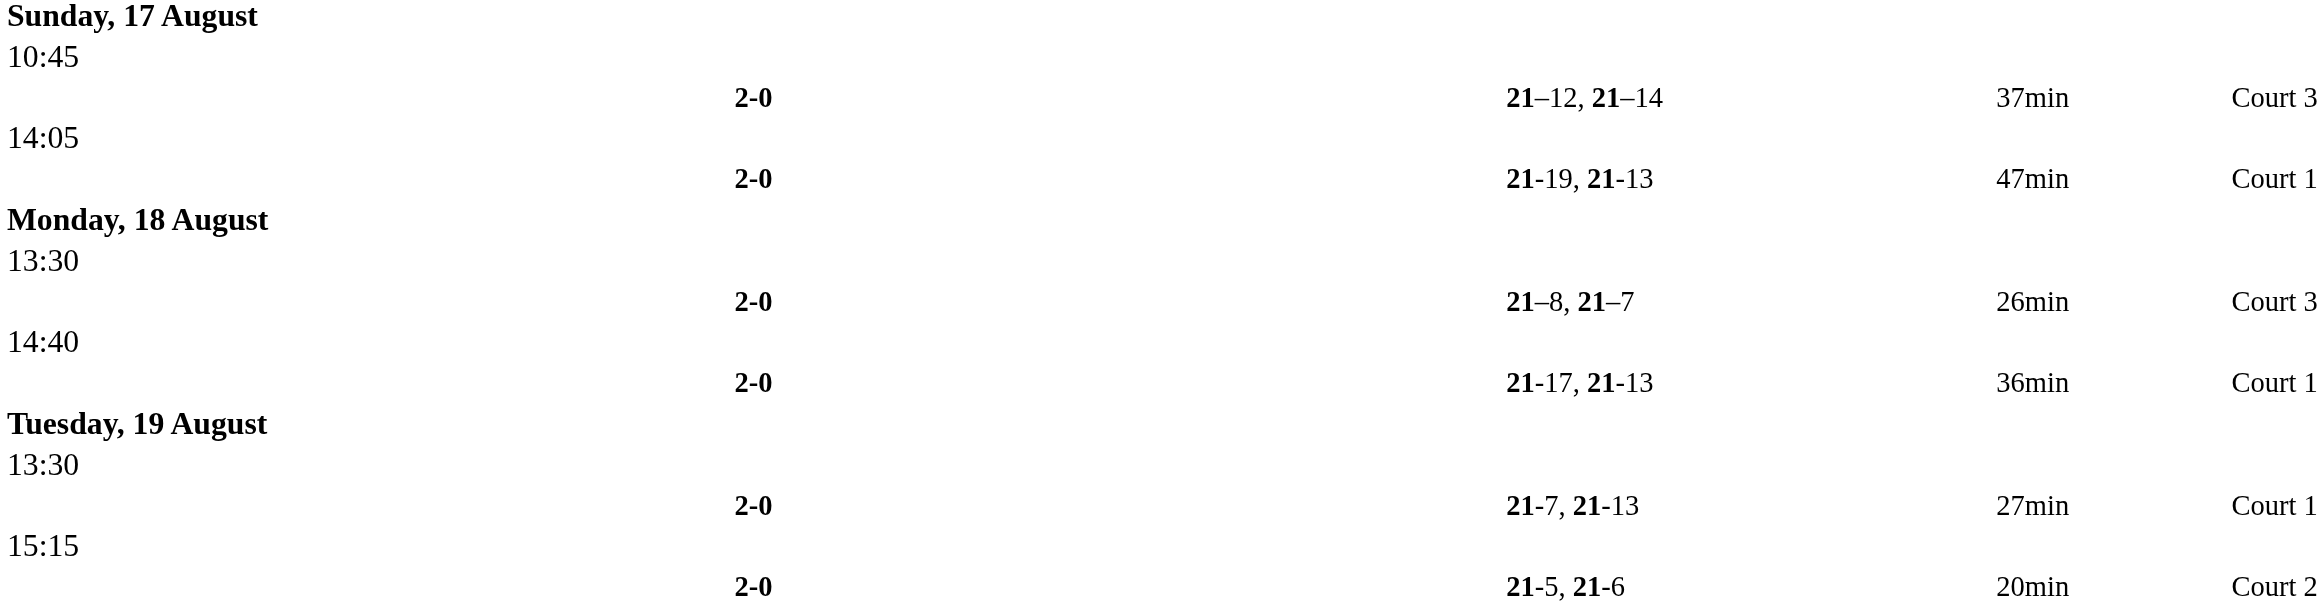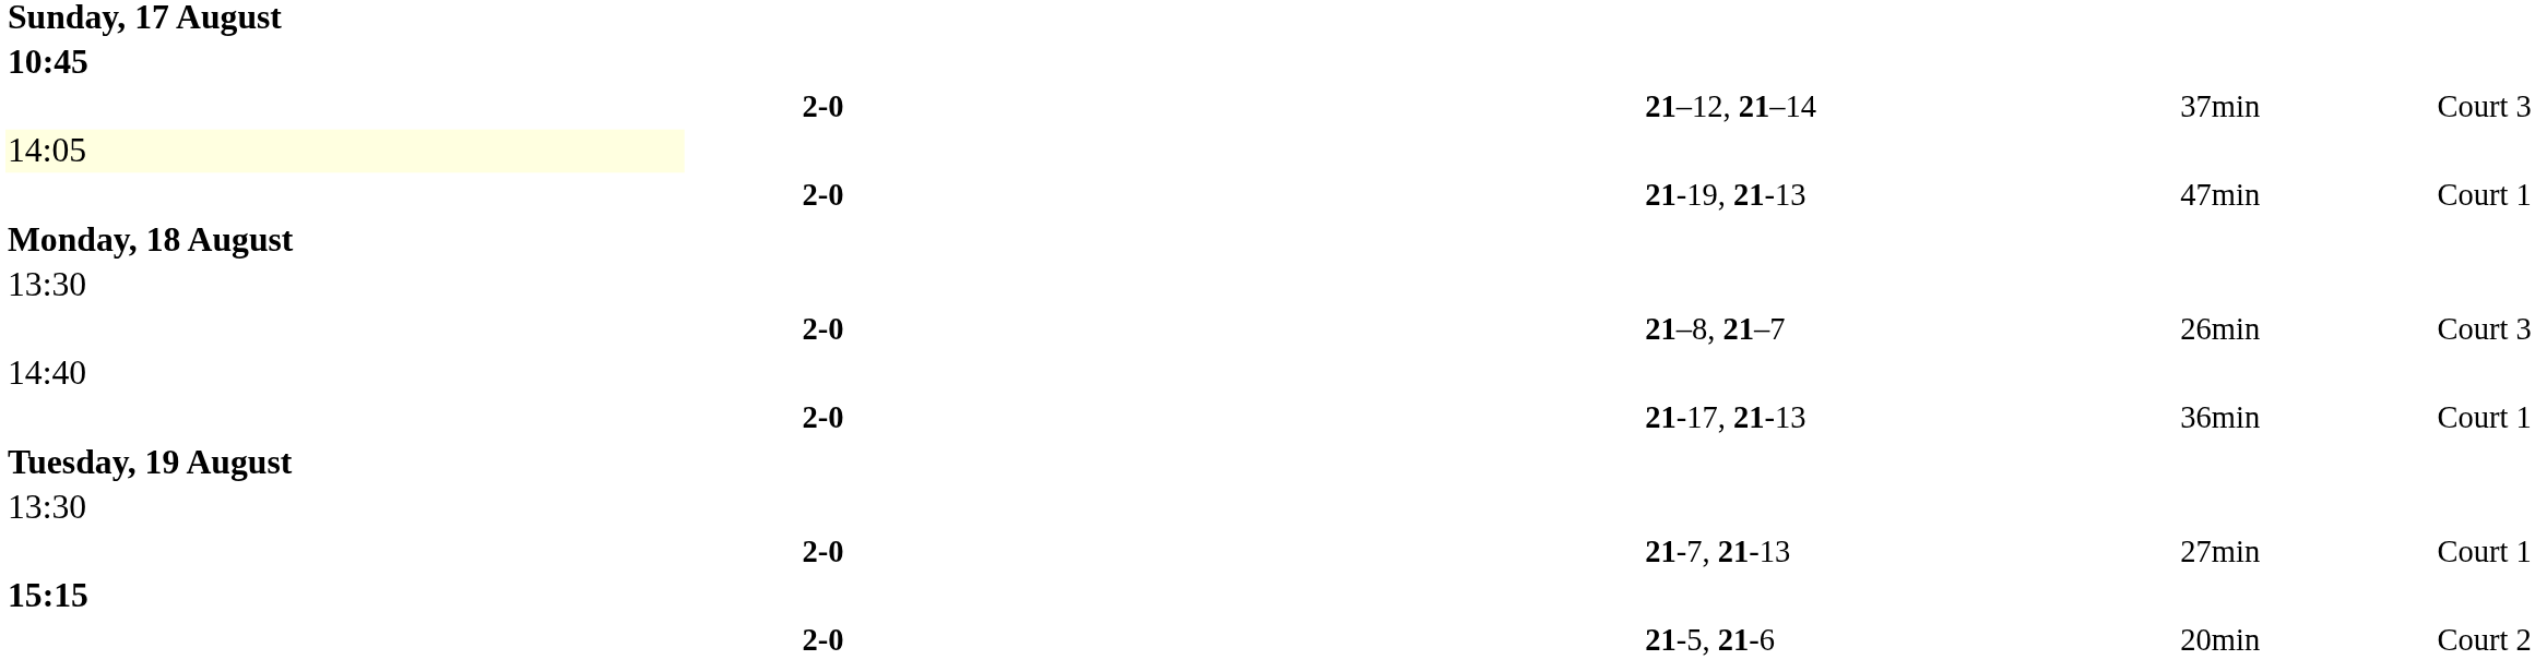10:45 | column 1: normal -> bold
14:05 | column 1: no background -> lightyellow background
15:15 | column 1: normal -> bold
